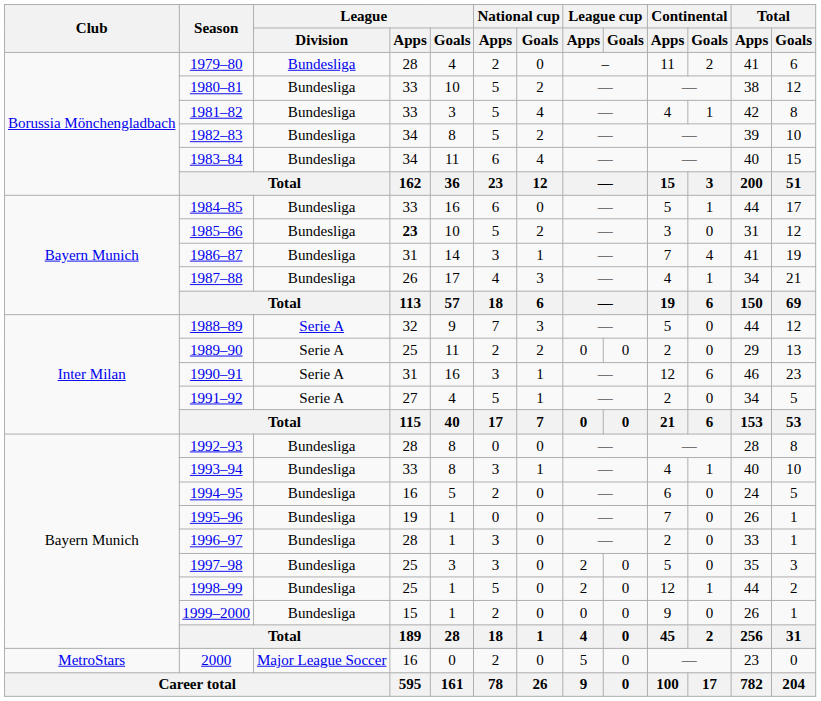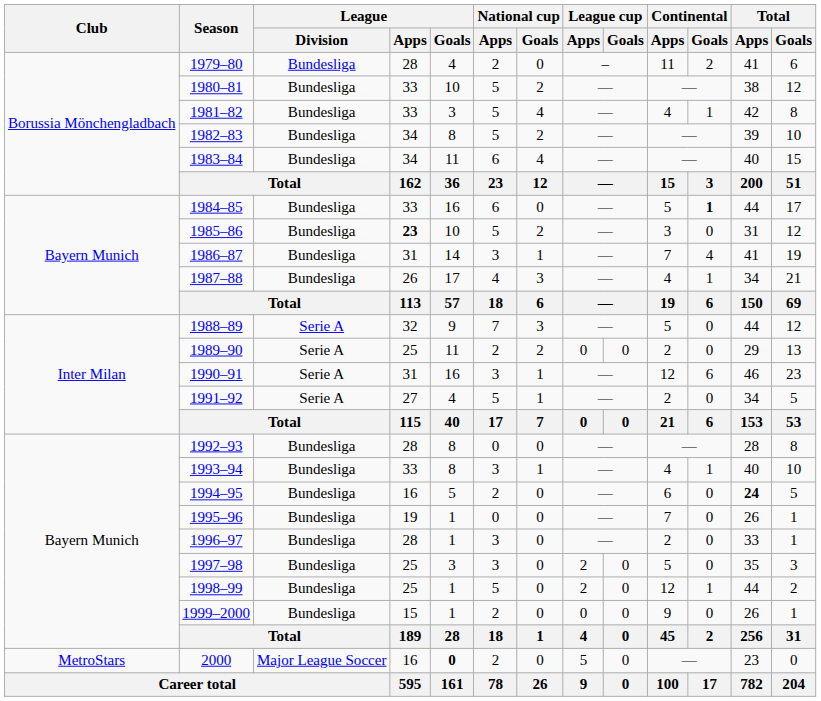1984–85 | Continental / Goals: normal -> bold
1994–95 | Total / Apps: normal -> bold
2000 | League / Goals: normal -> bold
